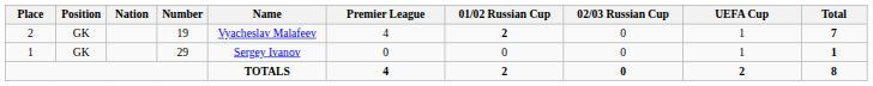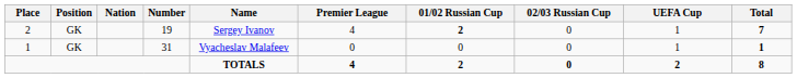row 2 | Name: Vyacheslav Malafeev -> Sergey Ivanov
row 3 | Number: 29 -> 31
row 3 | Name: Sergey Ivanov -> Vyacheslav Malafeev
